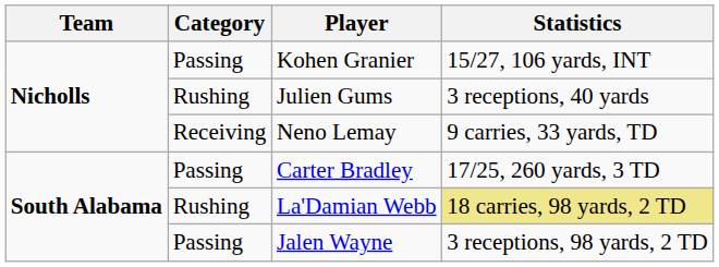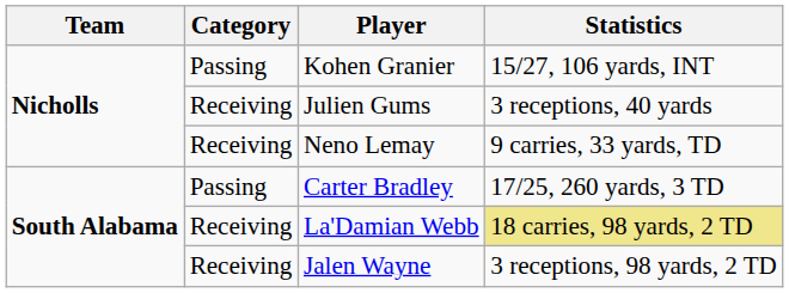Julien Gums | Category: Rushing -> Receiving
La'Damian Webb | Category: Rushing -> Receiving
Jalen Wayne | Category: Passing -> Receiving
